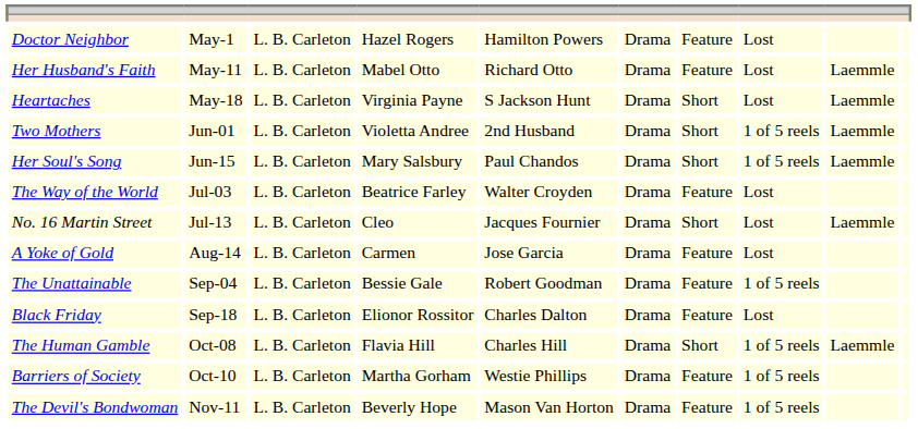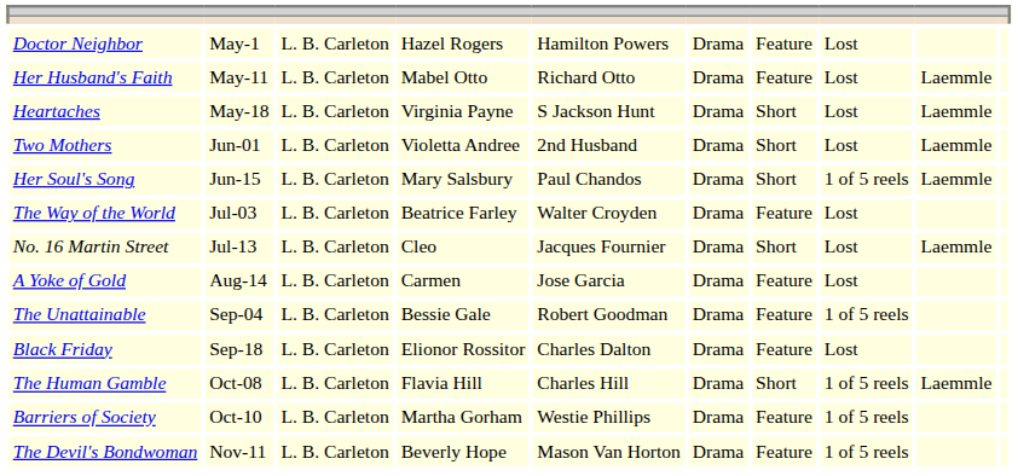Two Mothers | column 8: 1 of 5 reels -> Lost
